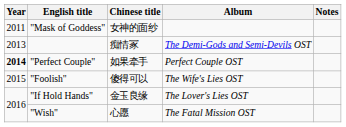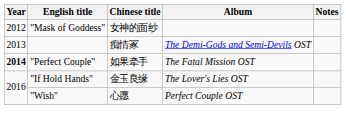"Mask of Goddess" | Year: 2011 -> 2012
"Perfect Couple" | Album: Perfect Couple OST -> The Fatal Mission OST
- row: 2015 | "Foolish" | 傻得可以 | The Wife's Lies OST
"Wish" | Album: The Fatal Mission OST -> Perfect Couple OST
